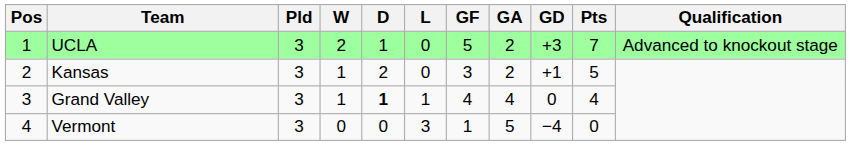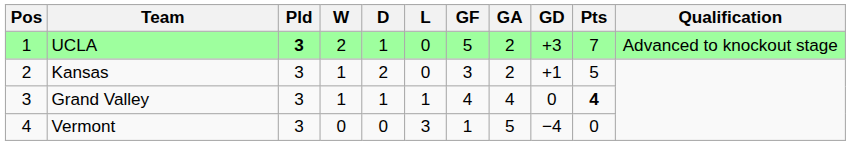UCLA | Pld: normal -> bold
Grand Valley | D: bold -> normal
Grand Valley | Pts: normal -> bold
